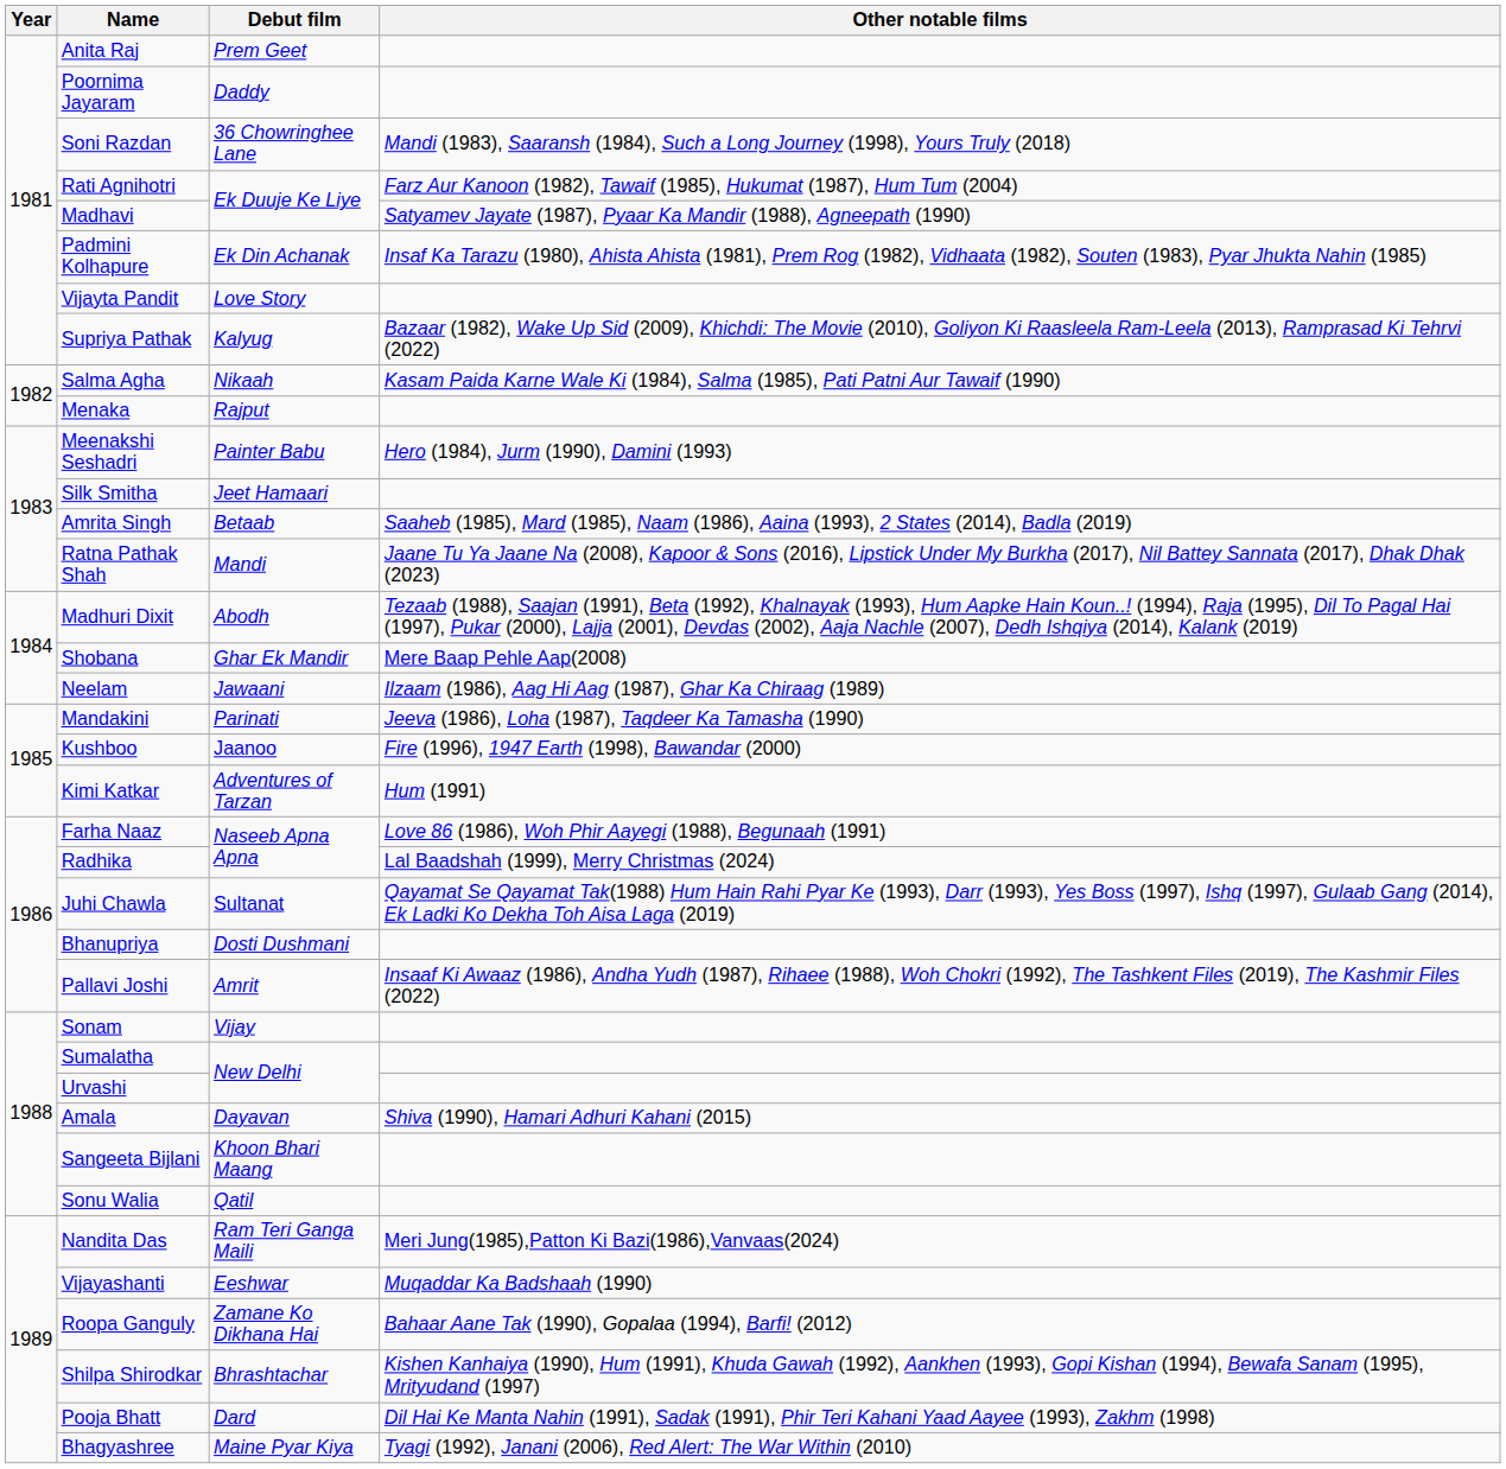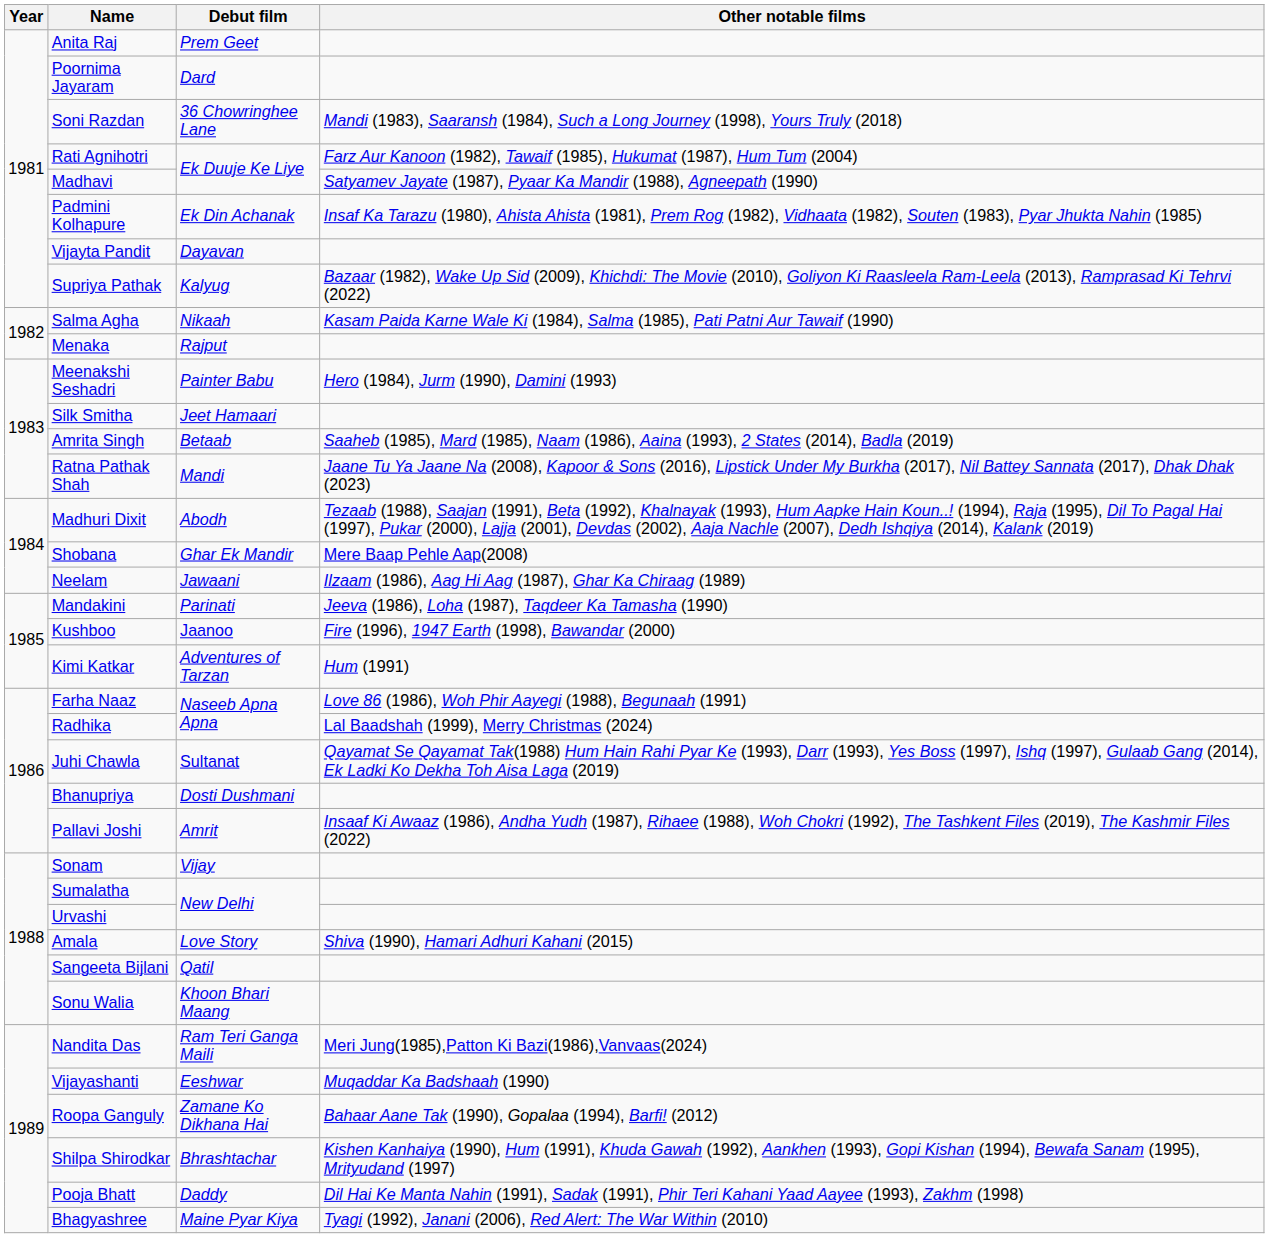Poornima Jayaram | Debut film: Daddy -> Dard
Vijayta Pandit | Debut film: Love Story -> Dayavan
Amala | Debut film: Dayavan -> Love Story
Sangeeta Bijlani | Debut film: Khoon Bhari Maang -> Qatil
Sonu Walia | Debut film: Qatil -> Khoon Bhari Maang
Pooja Bhatt | Debut film: Dard -> Daddy
